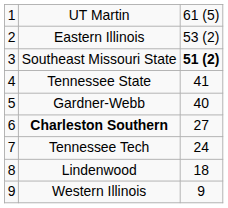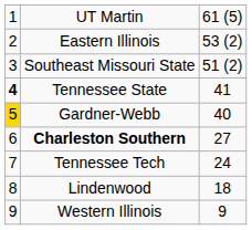Southeast Missouri State | column 3: bold -> normal
Tennessee State | column 1: normal -> bold
Gardner-Webb | column 1: no background -> gold background
